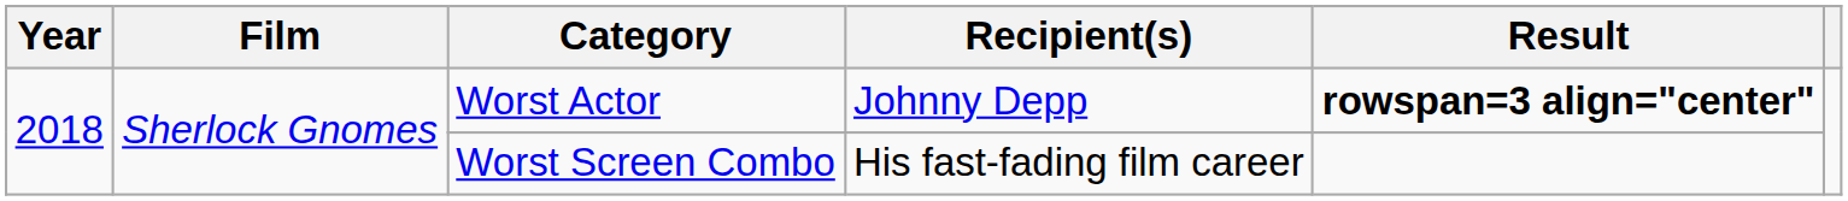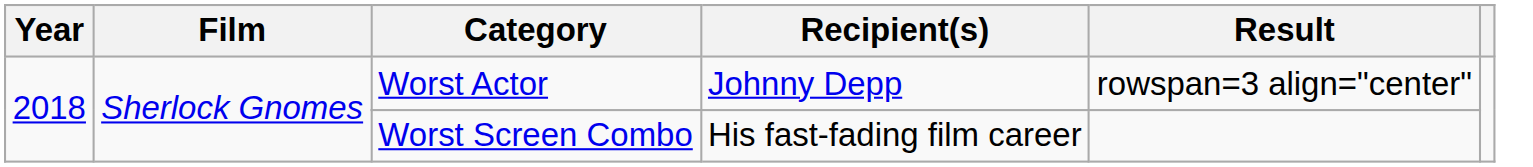Worst Actor | Result: bold -> normal
